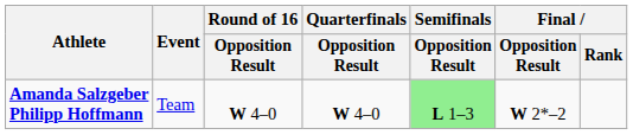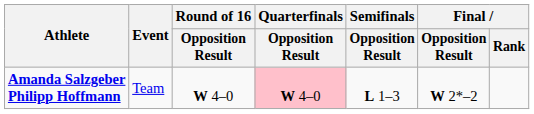Amanda Salzgeber Philipp Hoffmann | Quarterfinals / Opposition Result: no background -> pink background
Amanda Salzgeber Philipp Hoffmann | Semifinals / Opposition Result: lightgreen background -> no background
